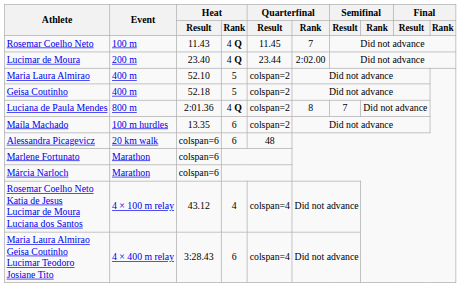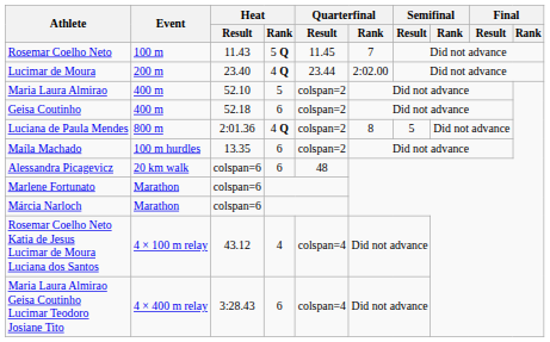Rosemar Coelho Neto | Heat / Rank: 4 Q -> 5 Q
Geisa Coutinho | Heat / Rank: 5 -> 6
Luciana de Paula Mendes | Semifinal / Result: 7 -> 5
